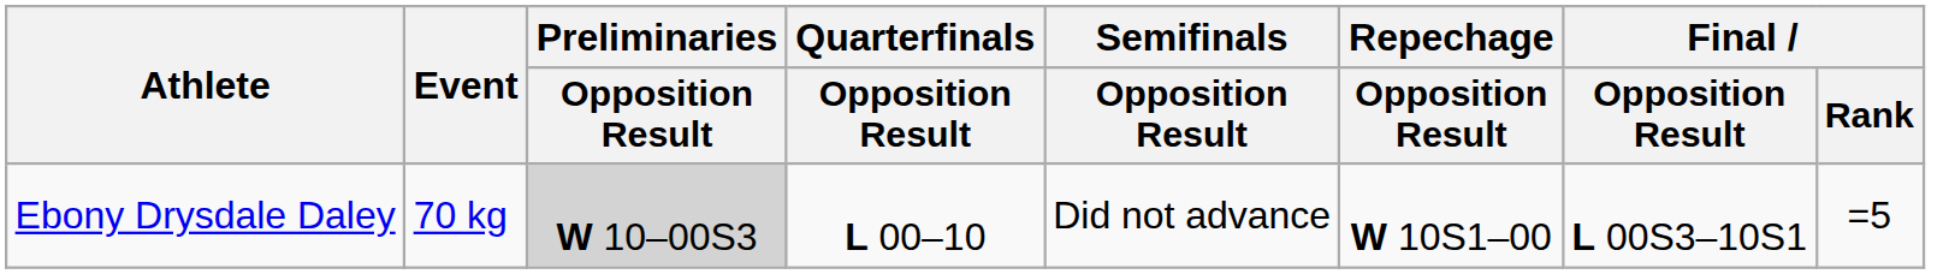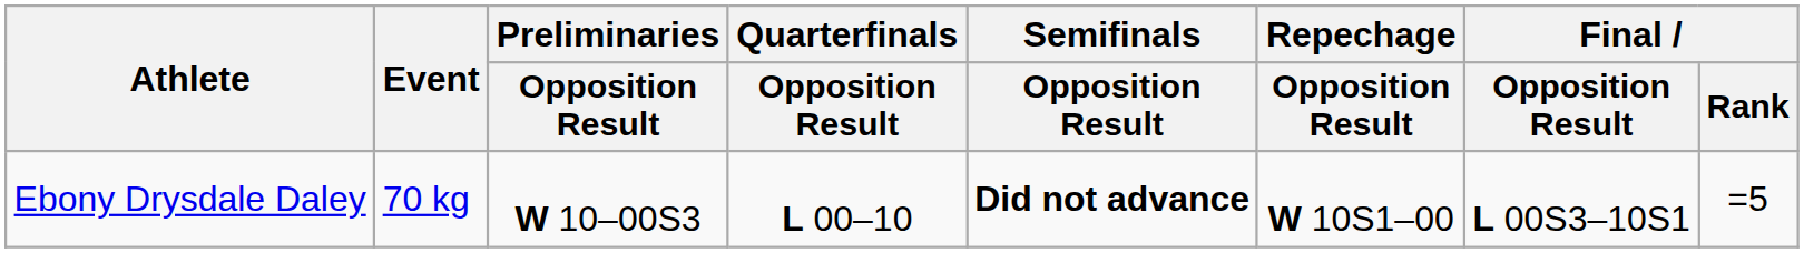Ebony Drysdale Daley | Preliminaries / Opposition Result: lightgrey background -> no background
Ebony Drysdale Daley | Semifinals / Opposition Result: normal -> bold
